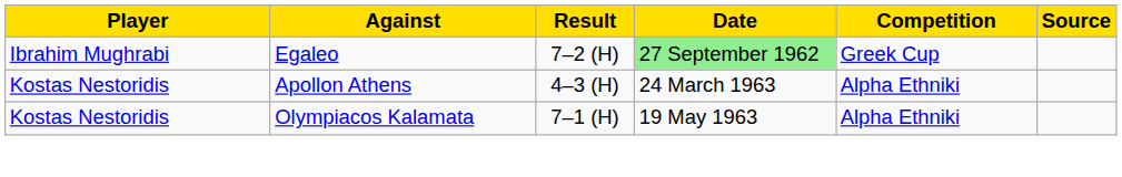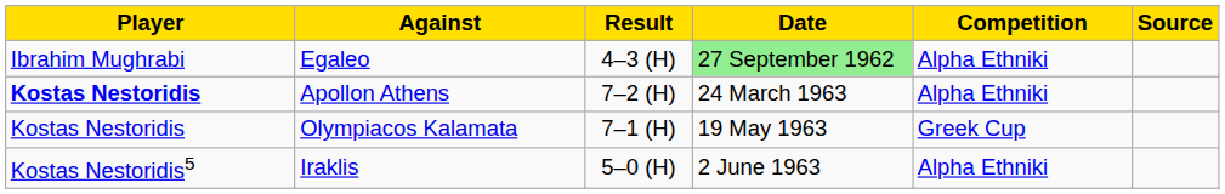Egaleo | Result: 7–2 (H) -> 4–3 (H)
Egaleo | Competition: Greek Cup -> Alpha Ethniki
Apollon Athens | Player: normal -> bold
Apollon Athens | Result: 4–3 (H) -> 7–2 (H)
Olympiacos Kalamata | Competition: Alpha Ethniki -> Greek Cup
+ row: Kostas Nestoridis5 | Iraklis | 5–0 (H) | 2 June 1963 | Alpha Ethniki
